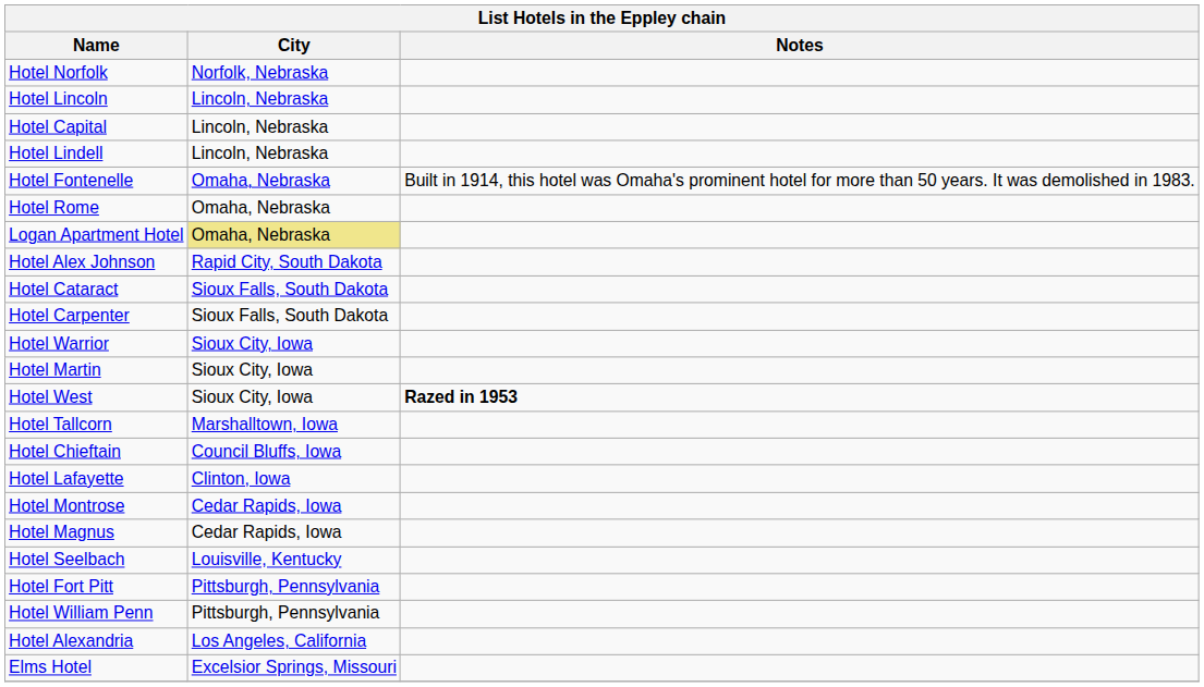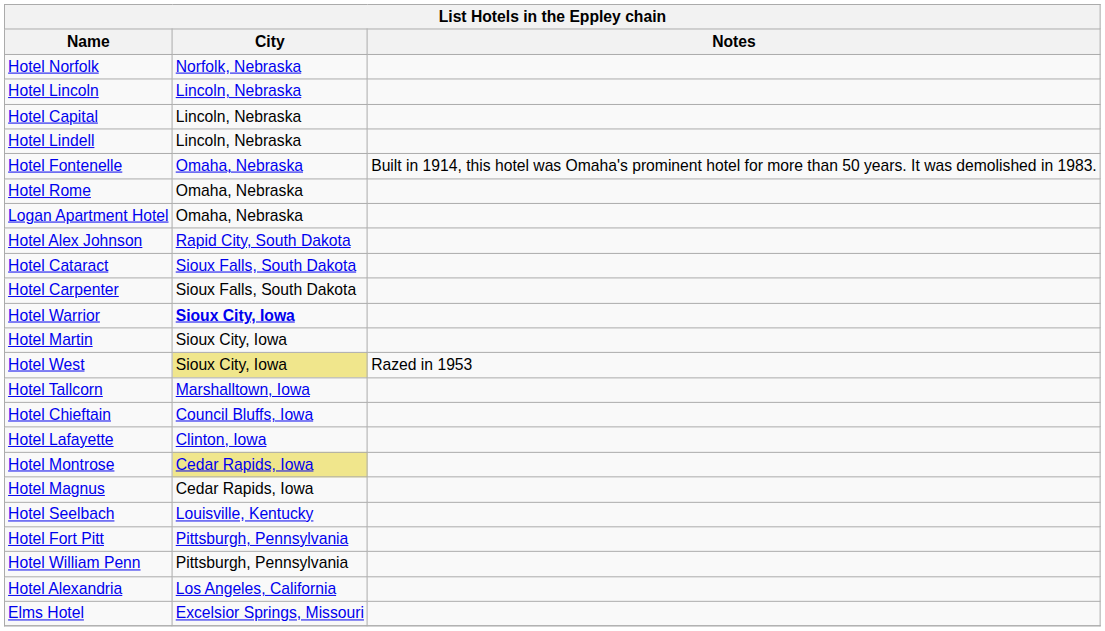Logan Apartment Hotel | City: khaki background -> no background
Hotel Warrior | City: normal -> bold
Hotel West | City: no background -> khaki background
Hotel West | Notes: bold -> normal
Hotel Montrose | City: no background -> khaki background
